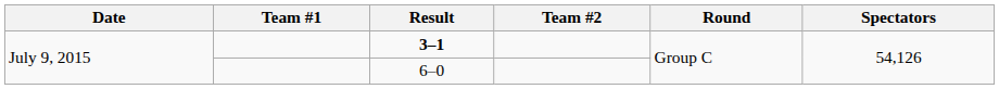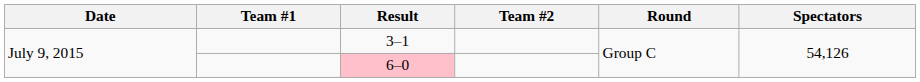3–1 | Result: bold -> normal
6–0 | Result: no background -> pink background
